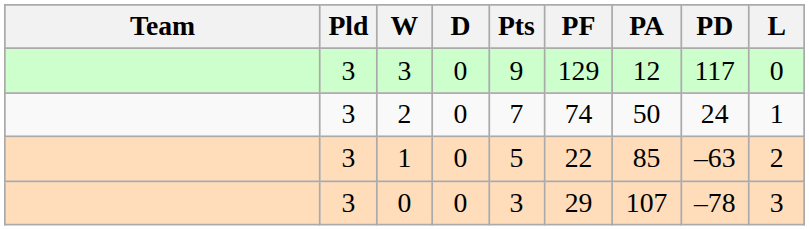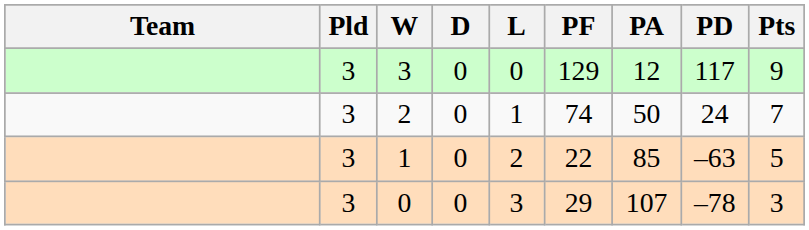columns swapped: L <-> Pts
